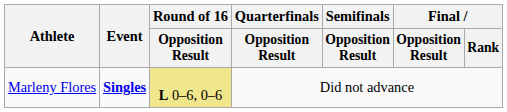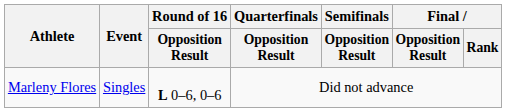Marleny Flores | Event: bold -> normal
Marleny Flores | Round of 16 / Opposition Result: khaki background -> no background
